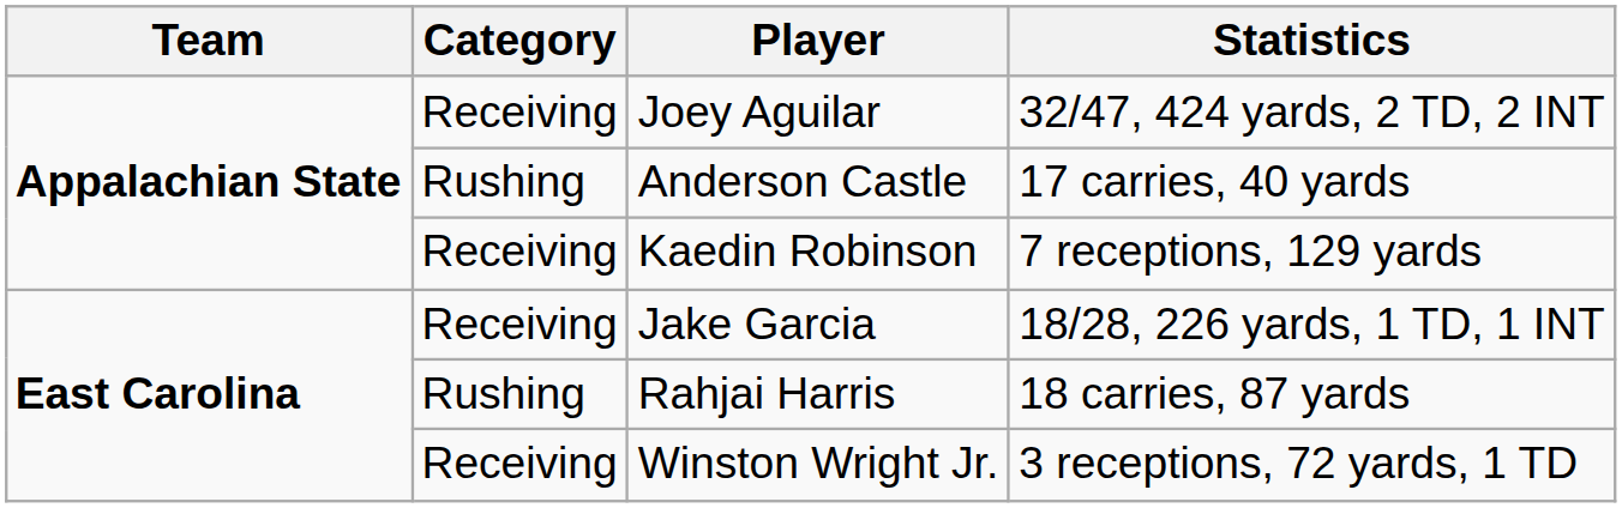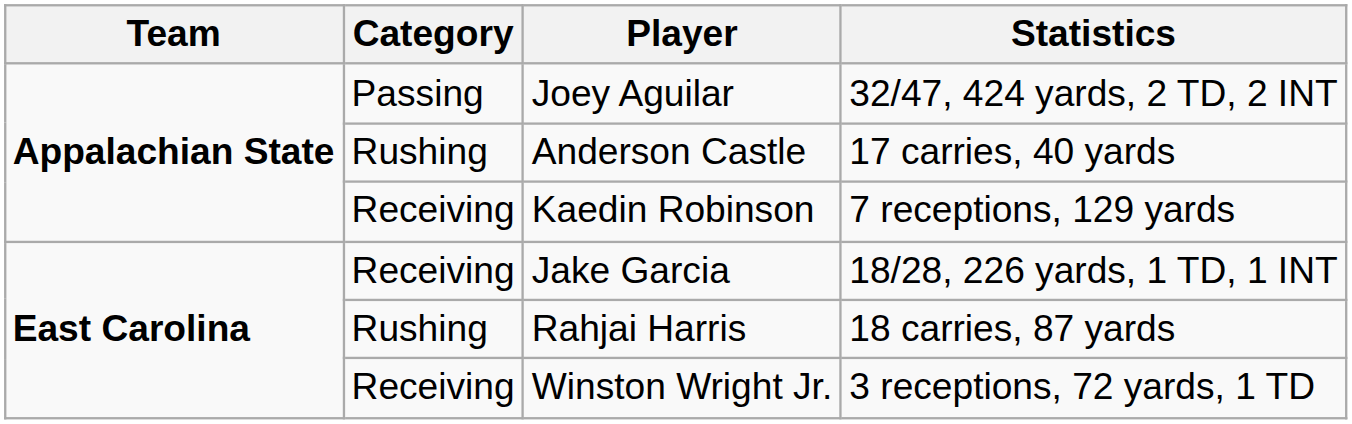Joey Aguilar | Category: Receiving -> Passing
